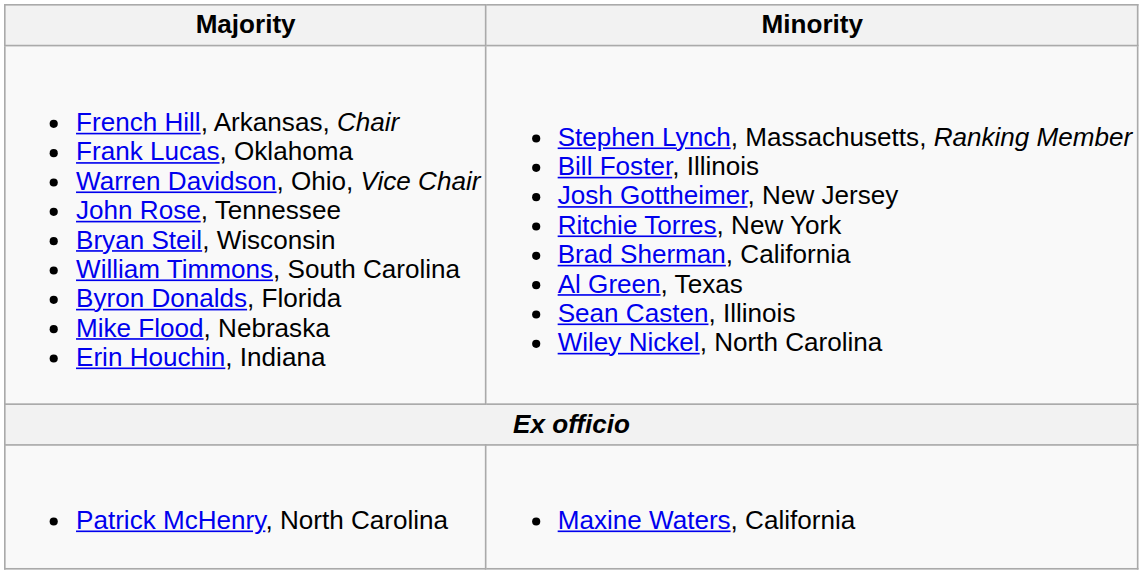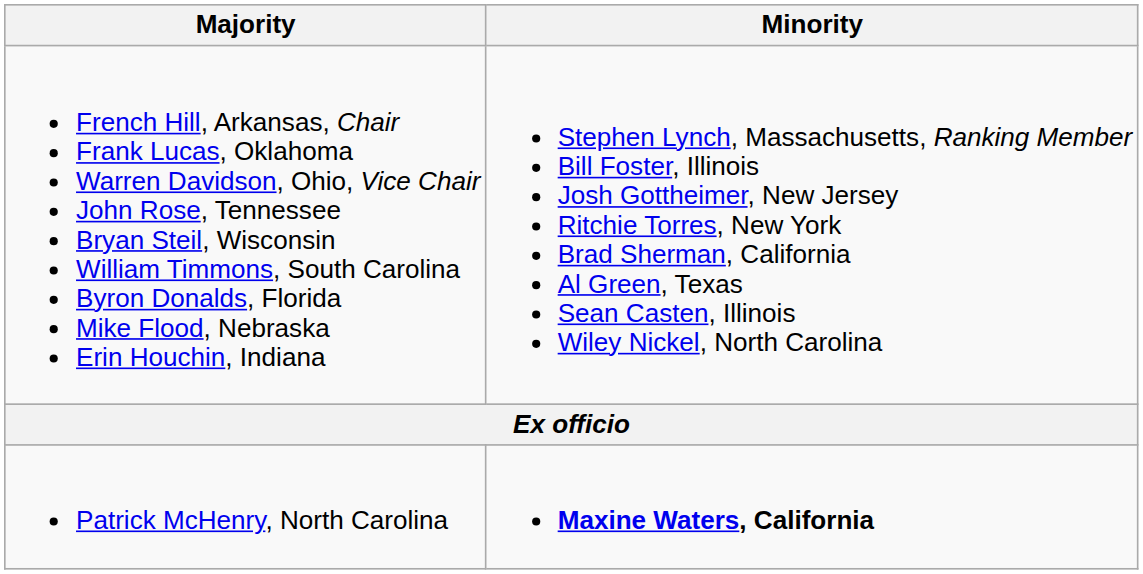Patrick McHenry, North Carolina | Minority: normal -> bold
